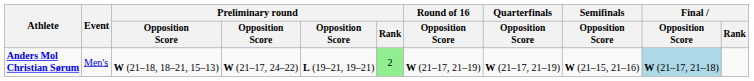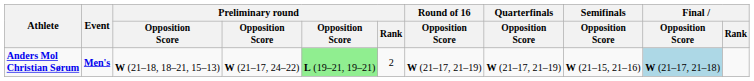Anders Mol Christian Sørum | Event: normal -> bold
Anders Mol Christian Sørum | column 5: no background -> lightgreen background
Anders Mol Christian Sørum | Preliminary round / Rank: lightgreen background -> no background
